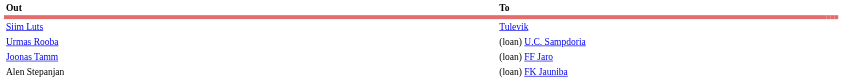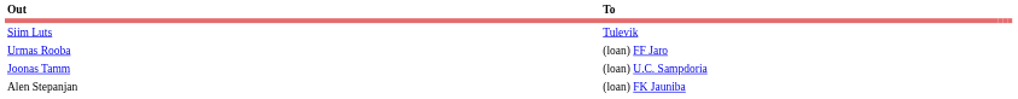Urmas Rooba | To: (loan) U.C. Sampdoria -> (loan) FF Jaro
Joonas Tamm | To: (loan) FF Jaro -> (loan) U.C. Sampdoria
